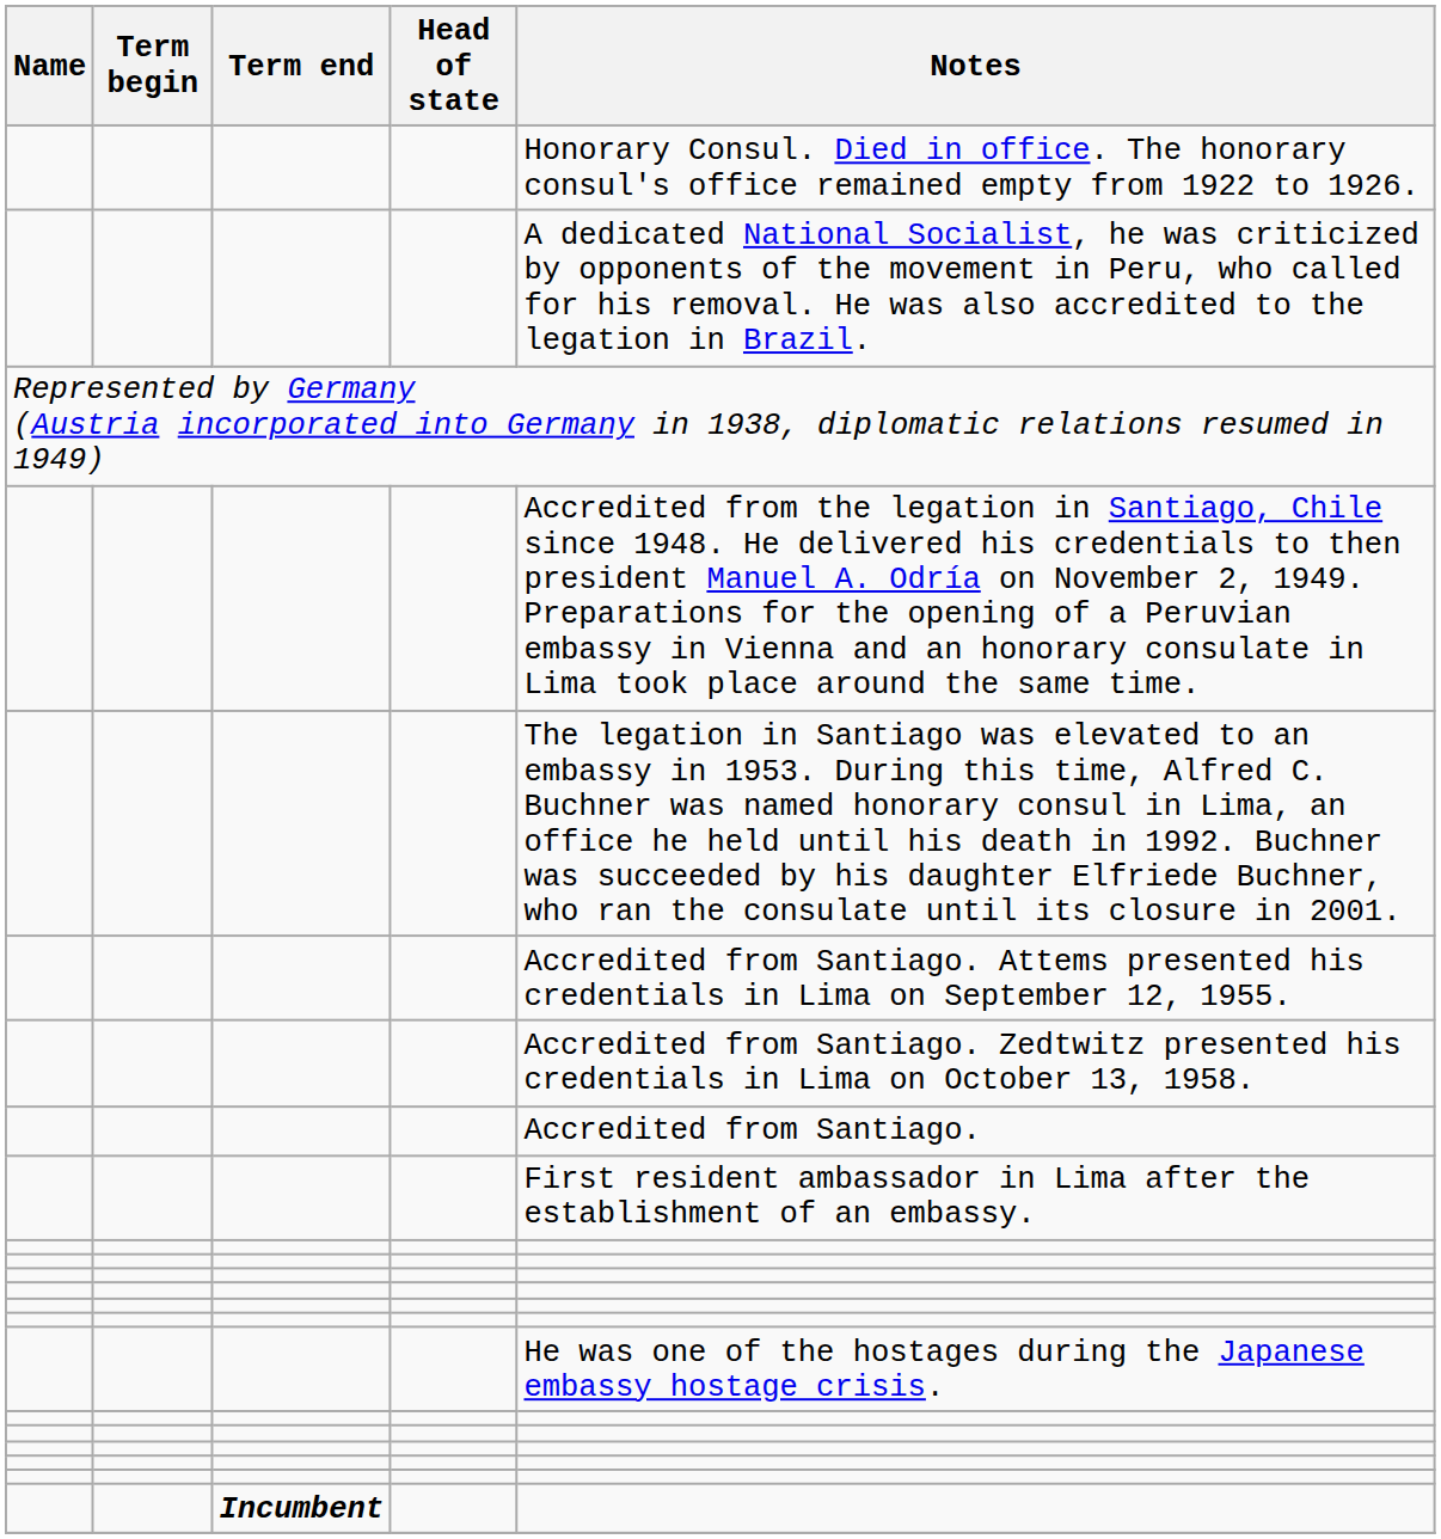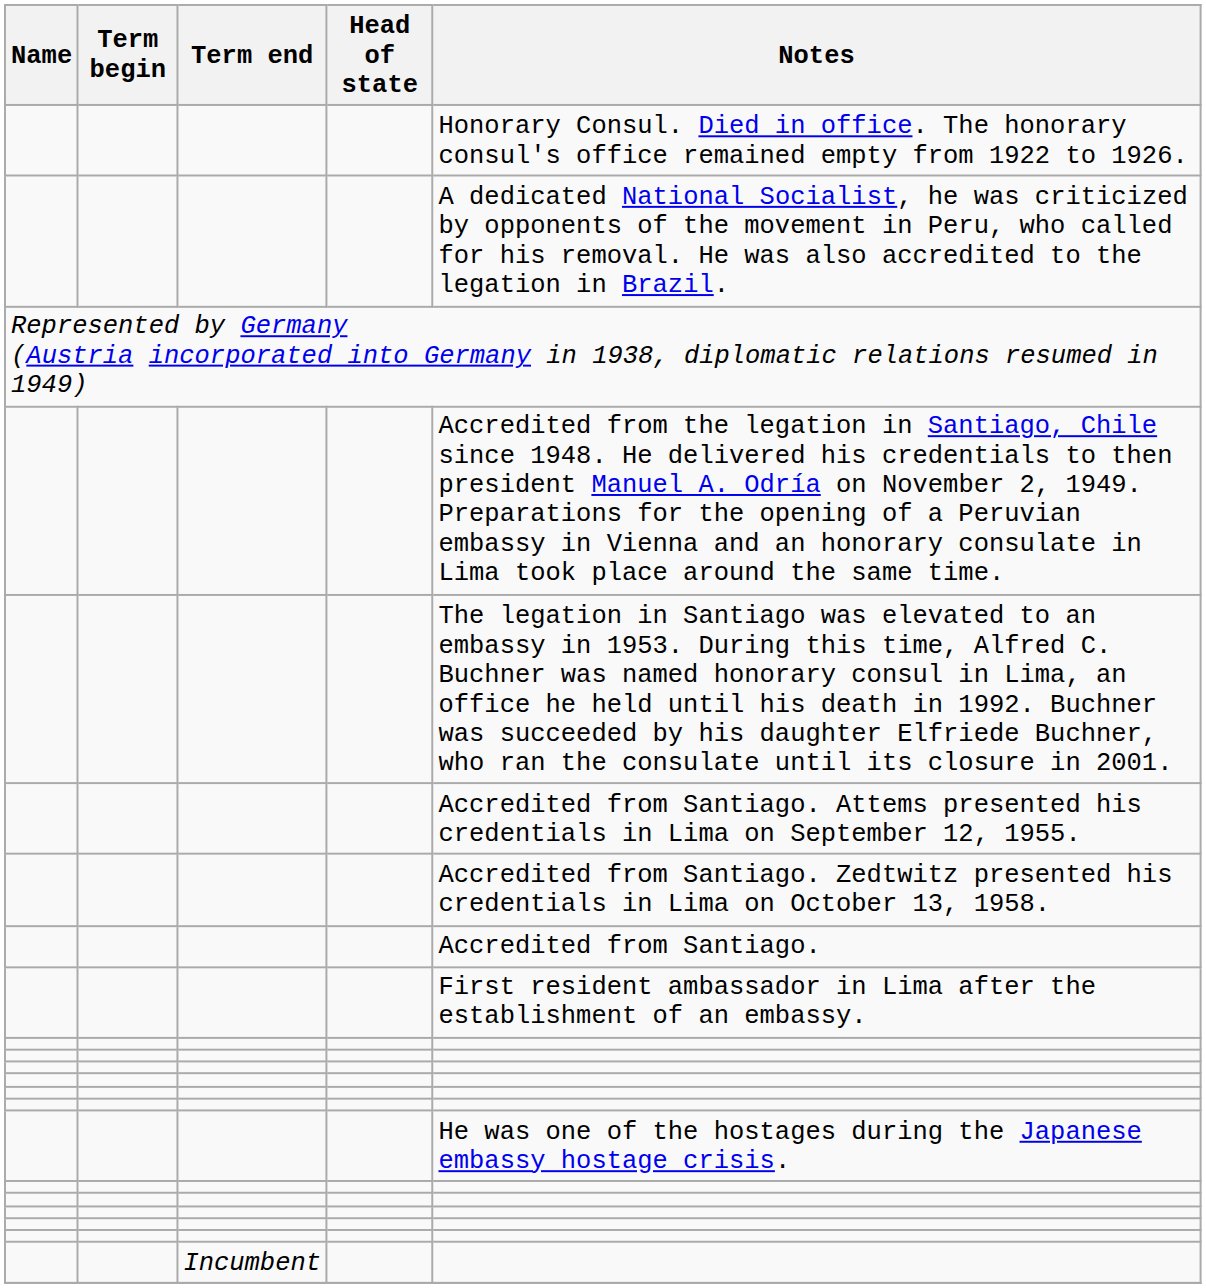Incumbent | Term end: bold -> normal
